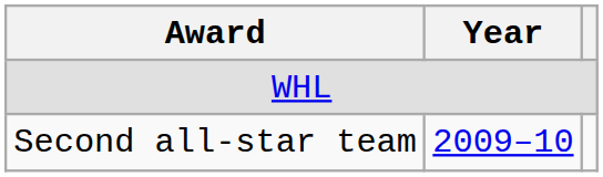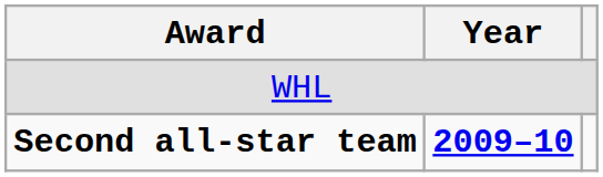Second all-star team | Award: normal -> bold
Second all-star team | Year: normal -> bold
